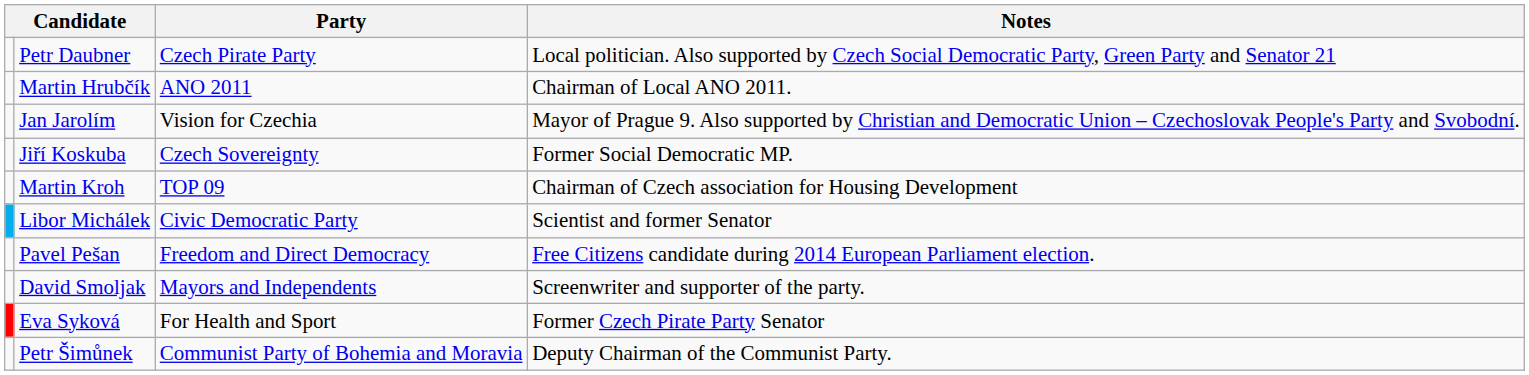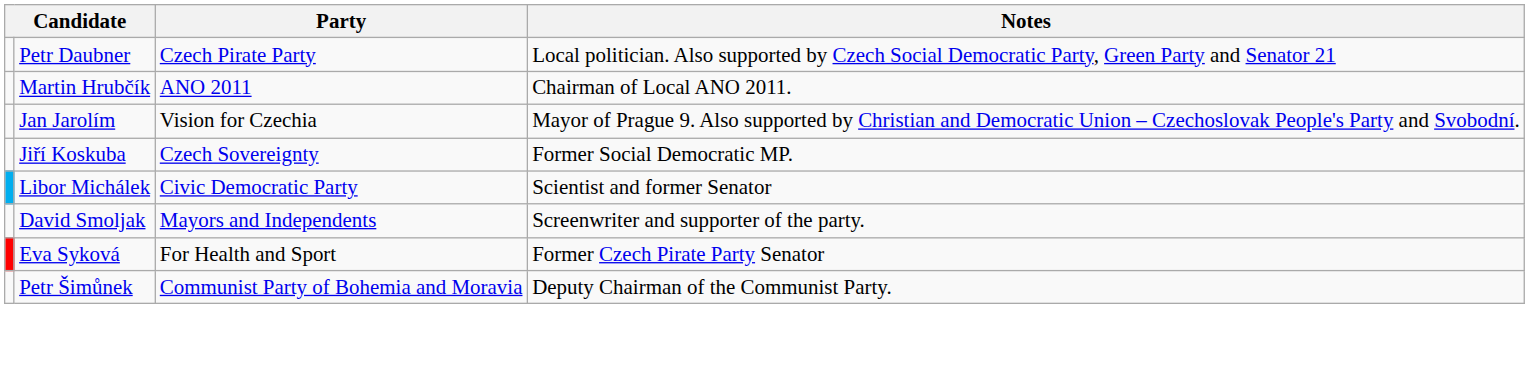- row: Martin Kroh | TOP 09 | Chairman of Czech association for Housing Development
- row: Pavel Pešan | Freedom and Direct Democracy | Free Citizens candidate during 2014 European Parliament election.
